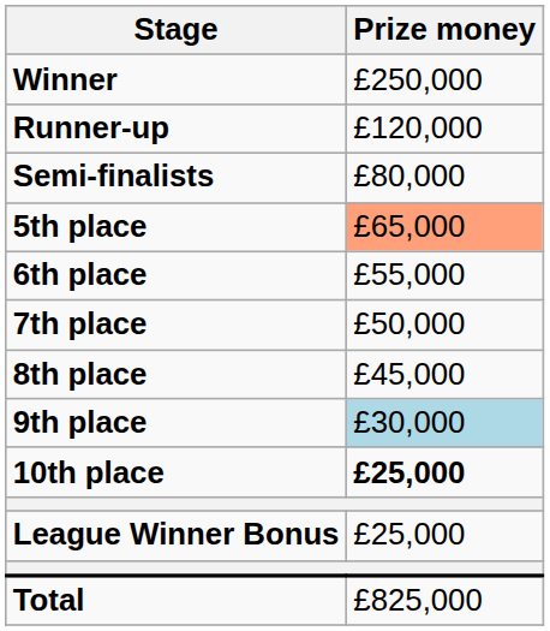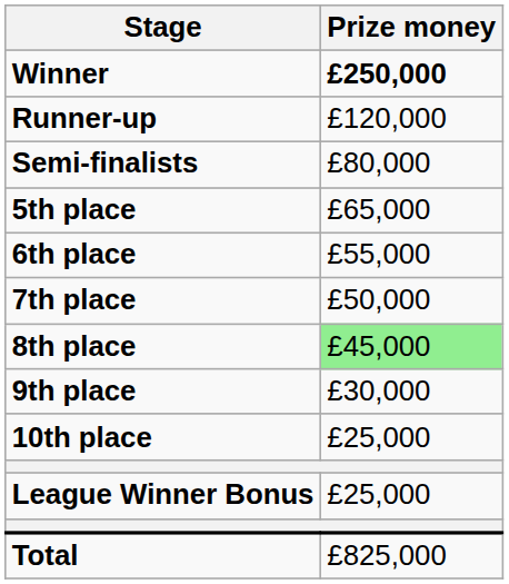Winner | Prize money: normal -> bold
5th place | Prize money: lightsalmon background -> no background
8th place | Prize money: no background -> lightgreen background
9th place | Prize money: lightblue background -> no background
10th place | Prize money: bold -> normal
